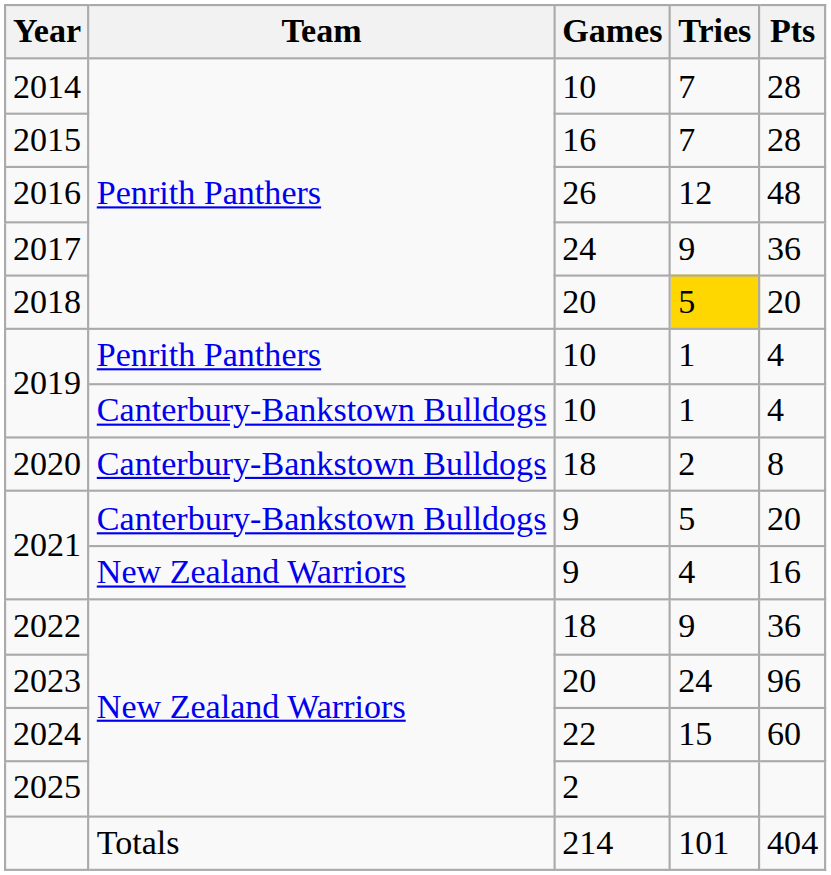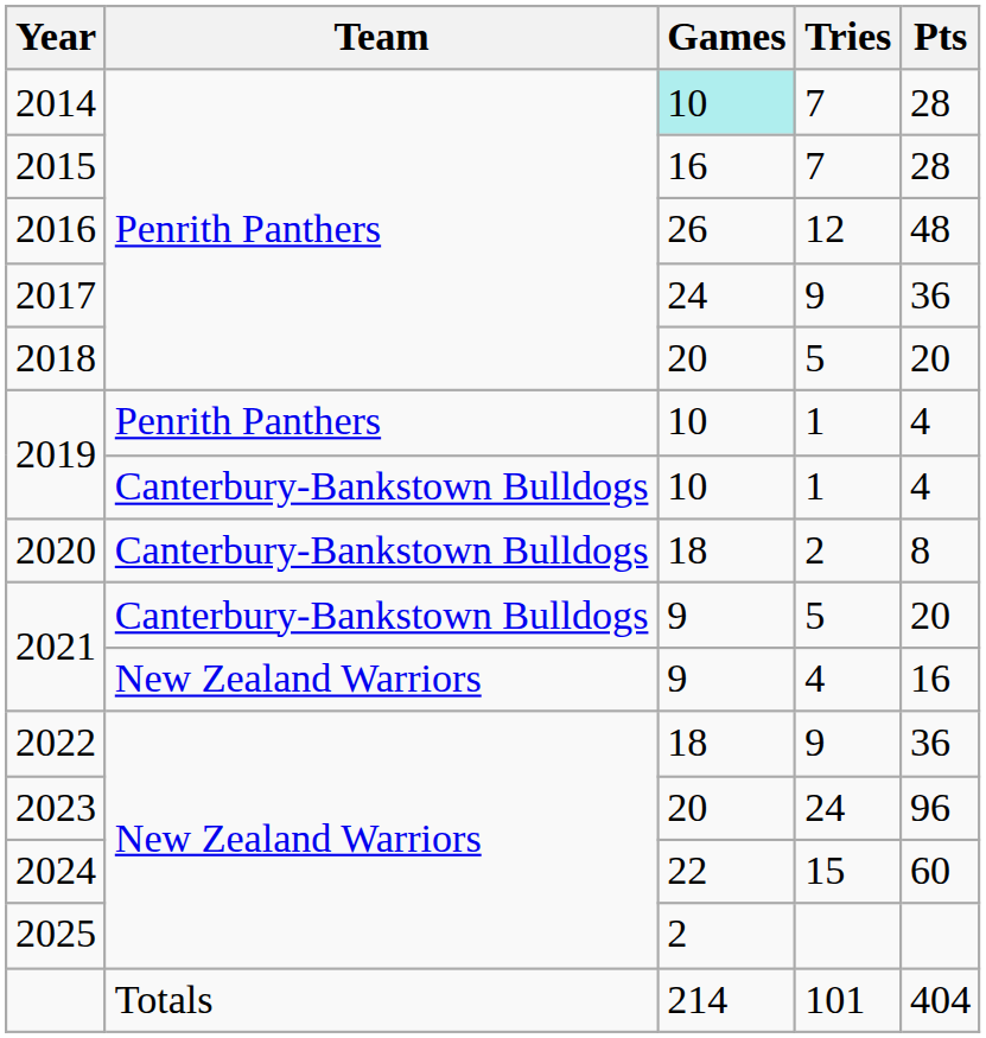2014 | Games: no background -> paleturquoise background
2018 | Tries: gold background -> no background
